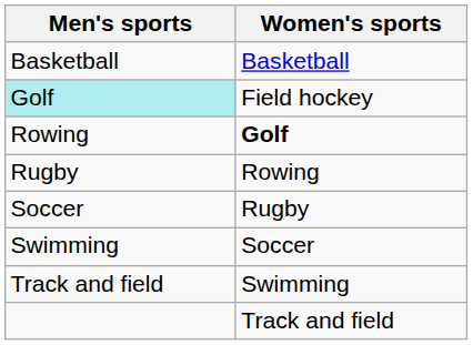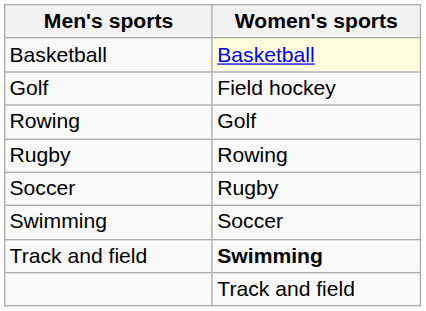row 2 | Women's sports: no background -> lightyellow background
row 3 | Men's sports: paleturquoise background -> no background
row 4 | Women's sports: bold -> normal
row 8 | Women's sports: normal -> bold
